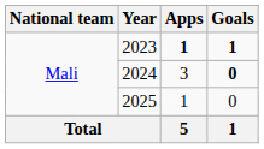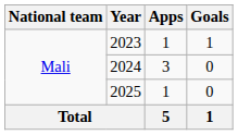2023 | Apps: bold -> normal
2023 | Goals: bold -> normal
2024 | Goals: bold -> normal
